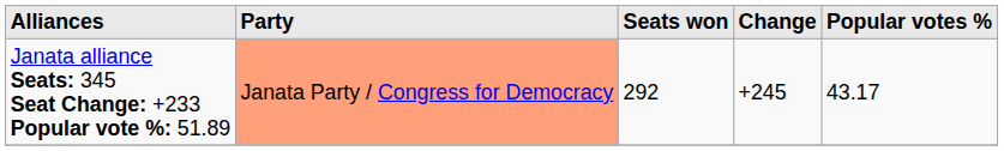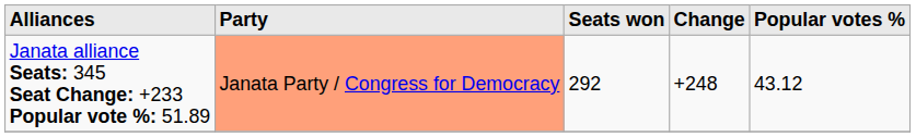row 2 | Change: +245 -> +248
row 2 | Popular votes %: 43.17 -> 43.12
